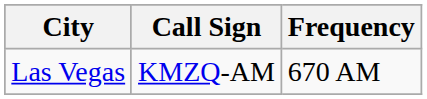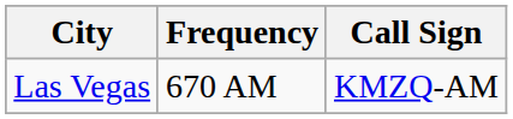columns swapped: Call Sign <-> Frequency
